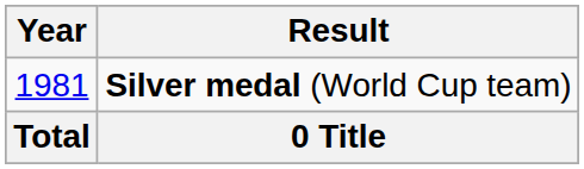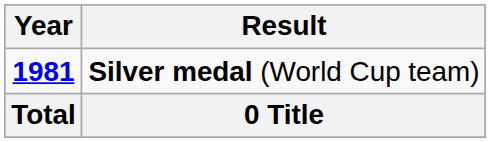Silver medal (World Cup team) | Year: normal -> bold
